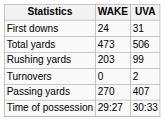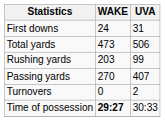rows swapped: Passing yards <-> Turnovers
Time of possession | WAKE: normal -> bold
